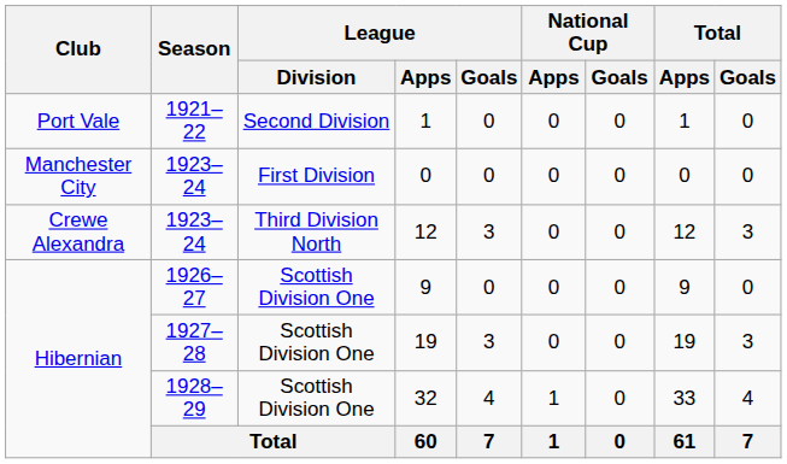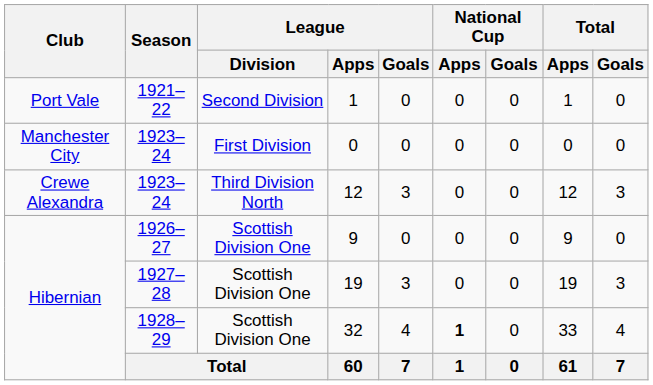32 | National Cup / Apps: normal -> bold
